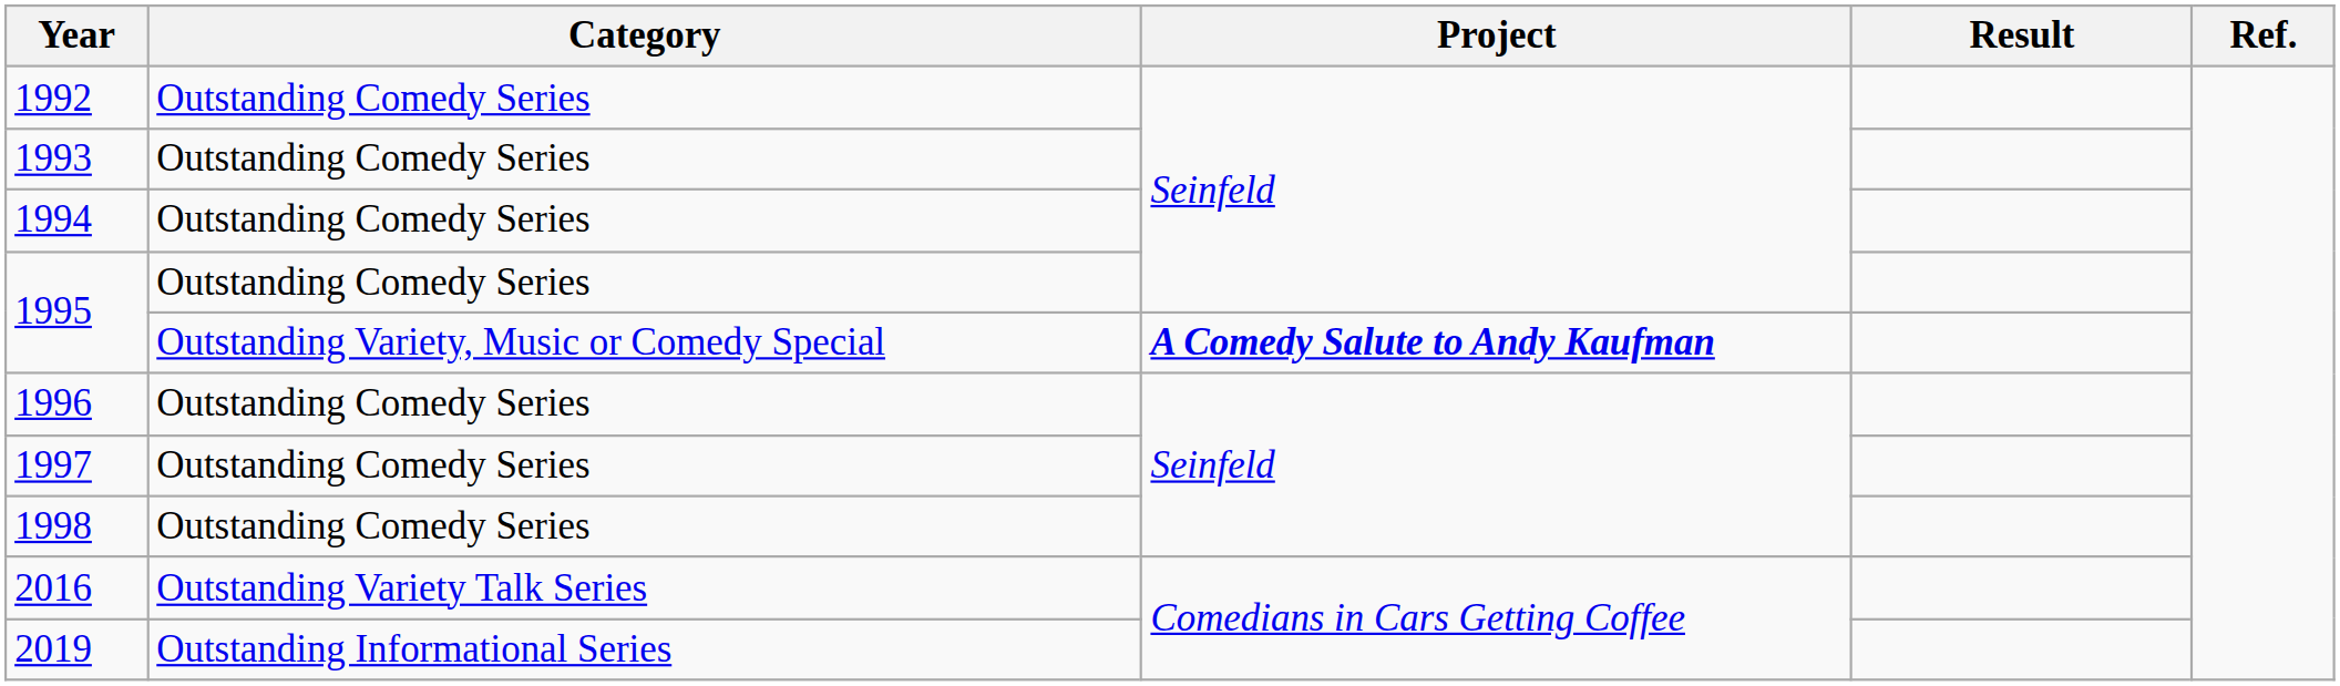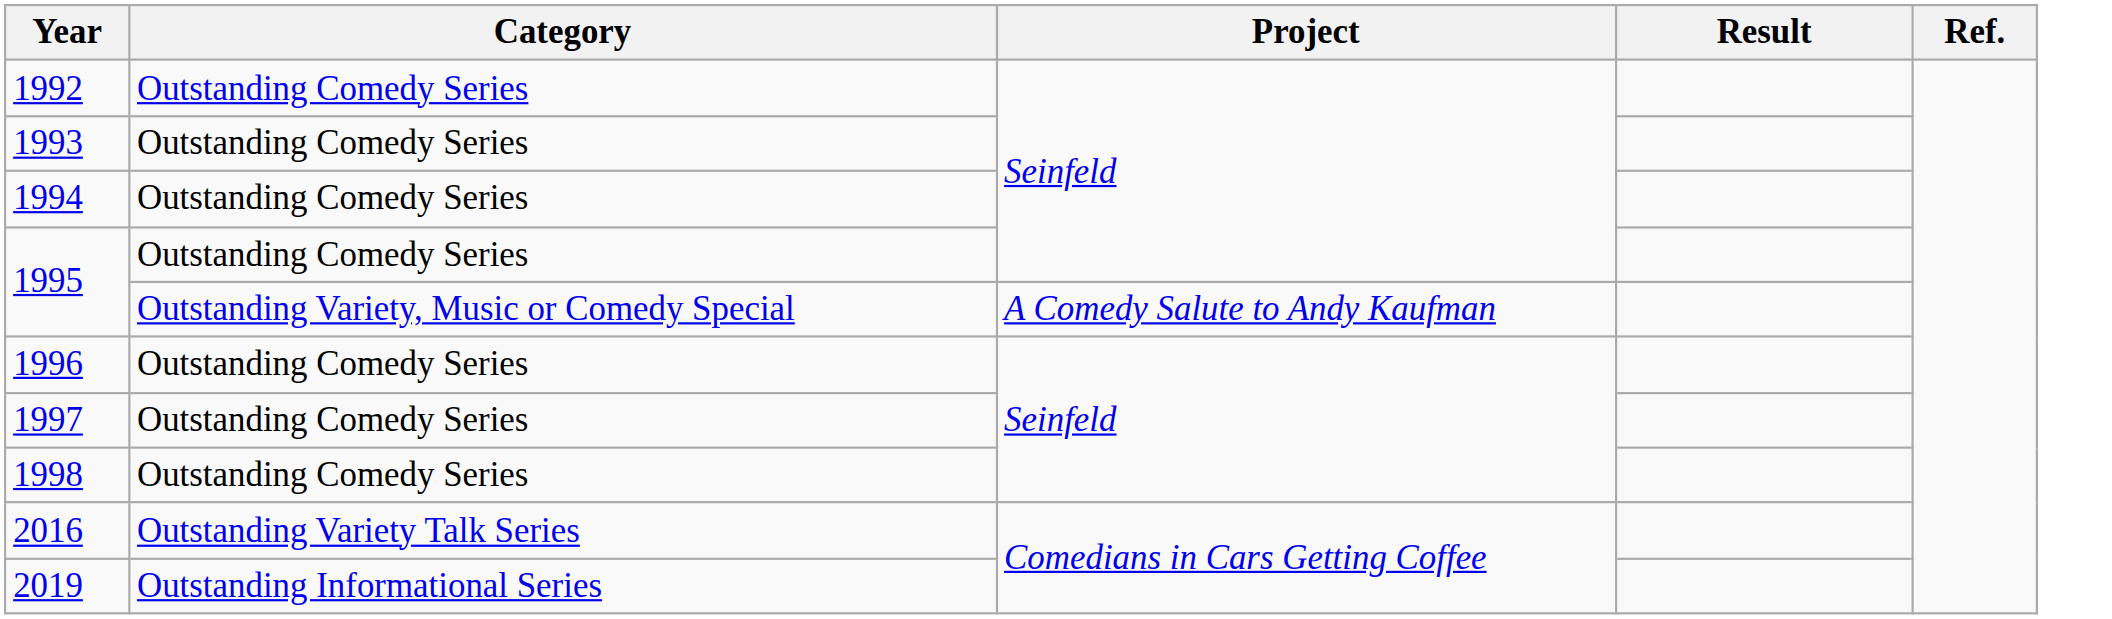1995 / Outstanding Variety, Music or Comedy Special | Project: bold -> normal
